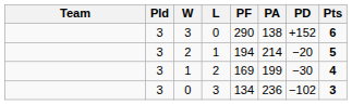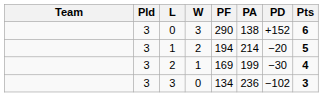columns swapped: W <-> L
